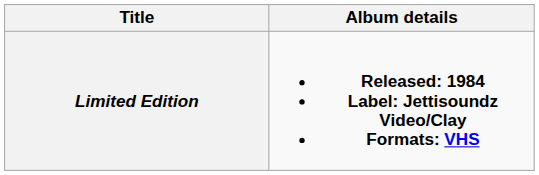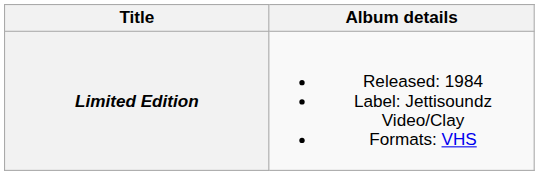Limited Edition | Album details: bold -> normal
